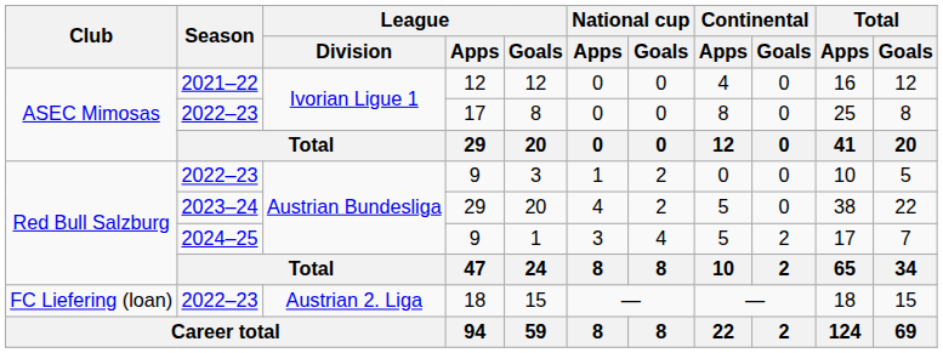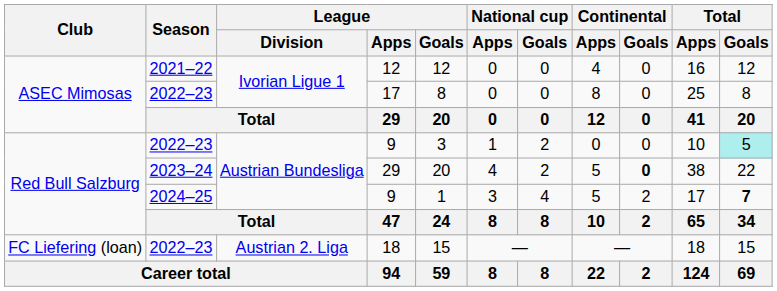2022–23 / 9 | Total / Goals: no background -> paleturquoise background
2023–24 / 29 | Continental / Goals: normal -> bold
2024–25 / 9 | Total / Goals: normal -> bold
